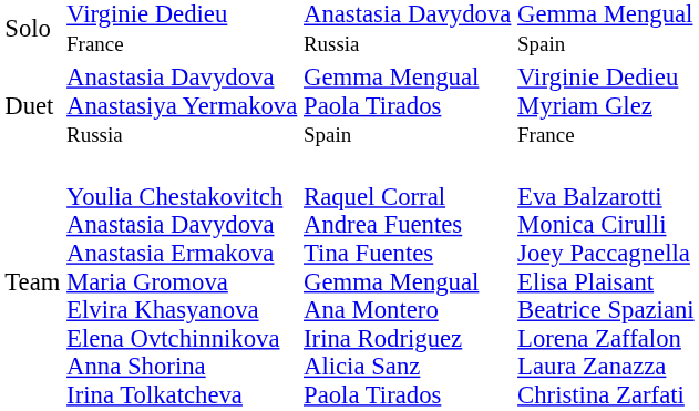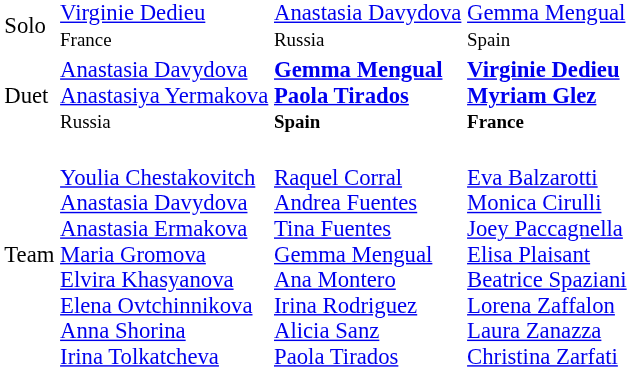Duet | column 3: normal -> bold
Duet | column 4: normal -> bold
